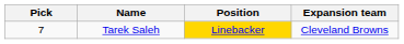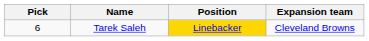Tarek Saleh | Pick: 7 -> 6
